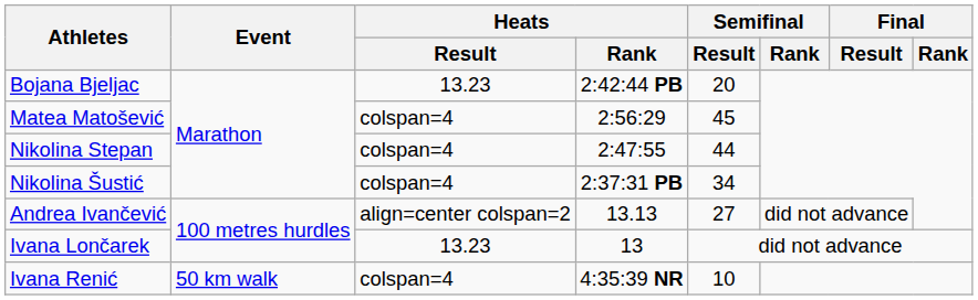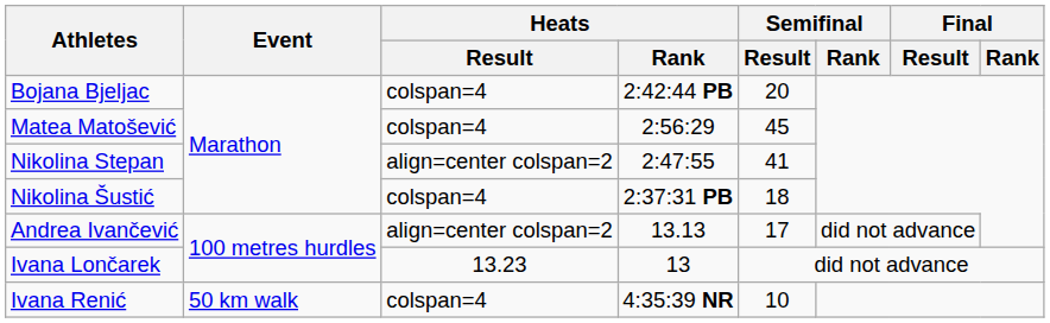Bojana Bjeljac | Heats / Result: 13.23 -> colspan=4
Nikolina Stepan | Heats / Result: colspan=4 -> align=center colspan=2
Nikolina Stepan | Semifinal / Result: 44 -> 41
Nikolina Šustić | Semifinal / Result: 34 -> 18
Andrea Ivančević | Semifinal / Result: 27 -> 17
